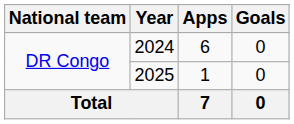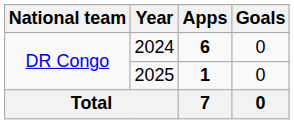2024 | Apps: normal -> bold
2025 | Apps: normal -> bold
